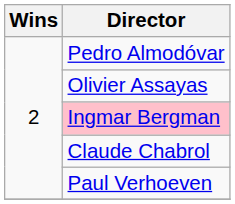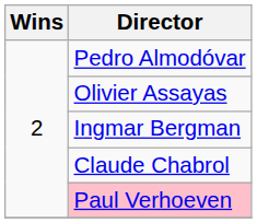Ingmar Bergman | Director: pink background -> no background
Paul Verhoeven | Director: no background -> pink background
